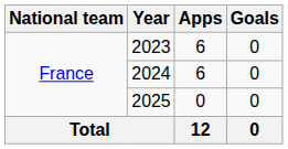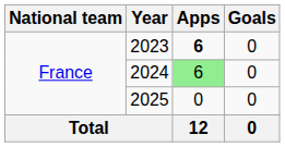2023 | Apps: normal -> bold
2024 | Apps: no background -> lightgreen background
